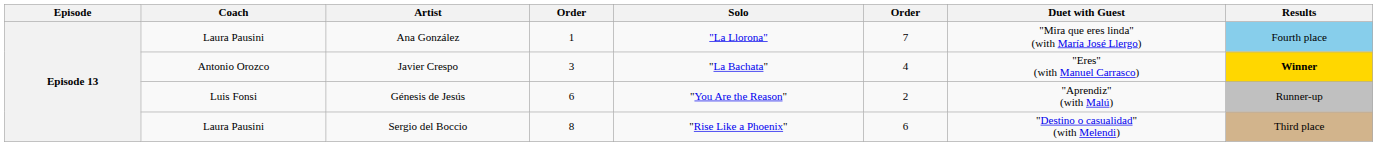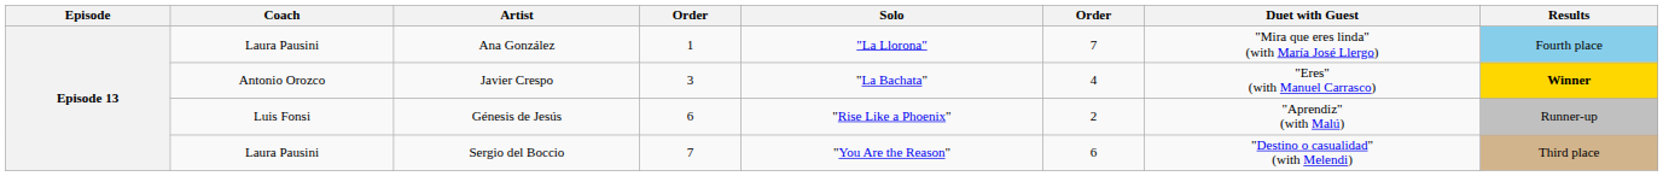Génesis de Jesús | Solo: "You Are the Reason" -> "Rise Like a Phoenix"
Sergio del Boccio | column 4: 8 -> 7
Sergio del Boccio | Solo: "Rise Like a Phoenix" -> "You Are the Reason"
